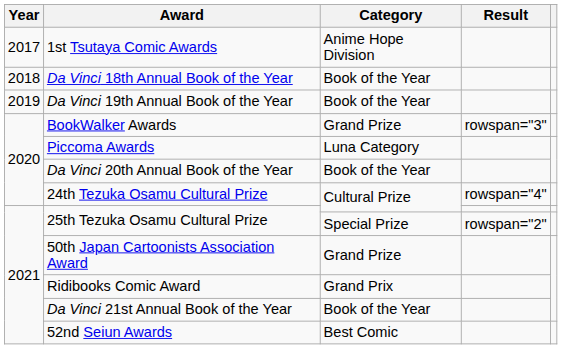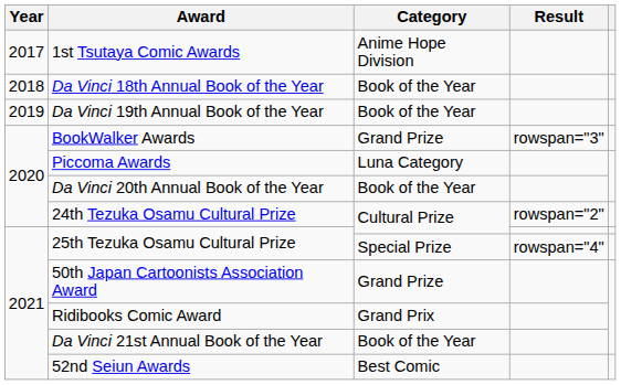24th Tezuka Osamu Cultural Prize | Result: rowspan="4" -> rowspan="2"
25th Tezuka Osamu Cultural Prize / Special Prize | Result: rowspan="2" -> rowspan="4"
